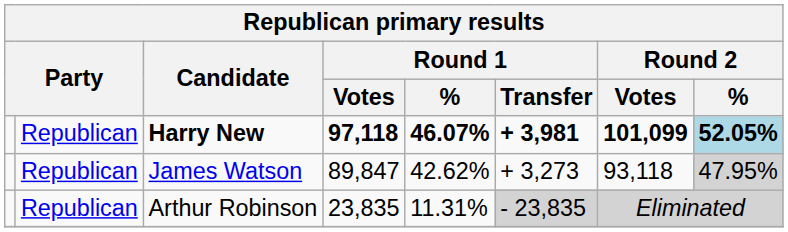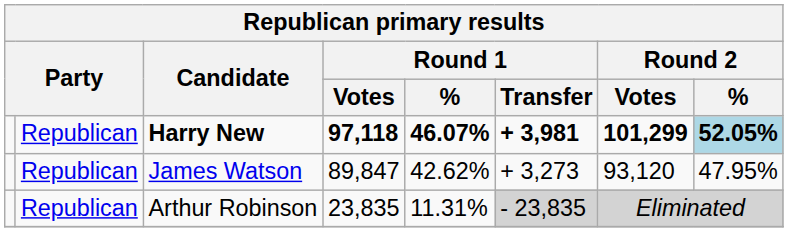Harry New | Round 2 / Votes: 101,099 -> 101,299
James Watson | Round 2 / Votes: 93,118 -> 93,120
James Watson | Round 2 / %: lightgrey background -> no background
